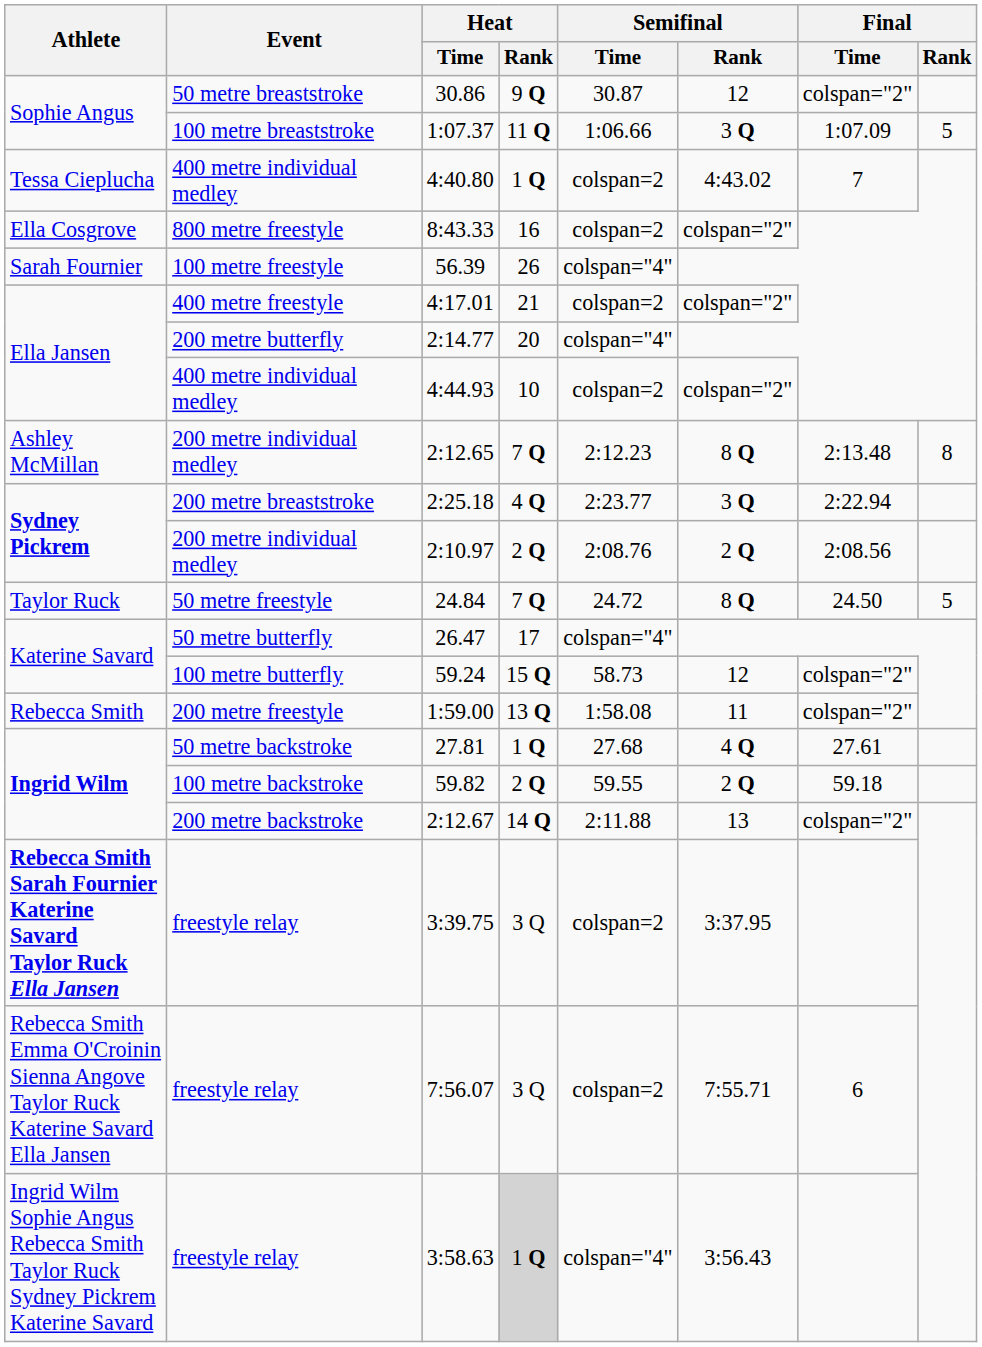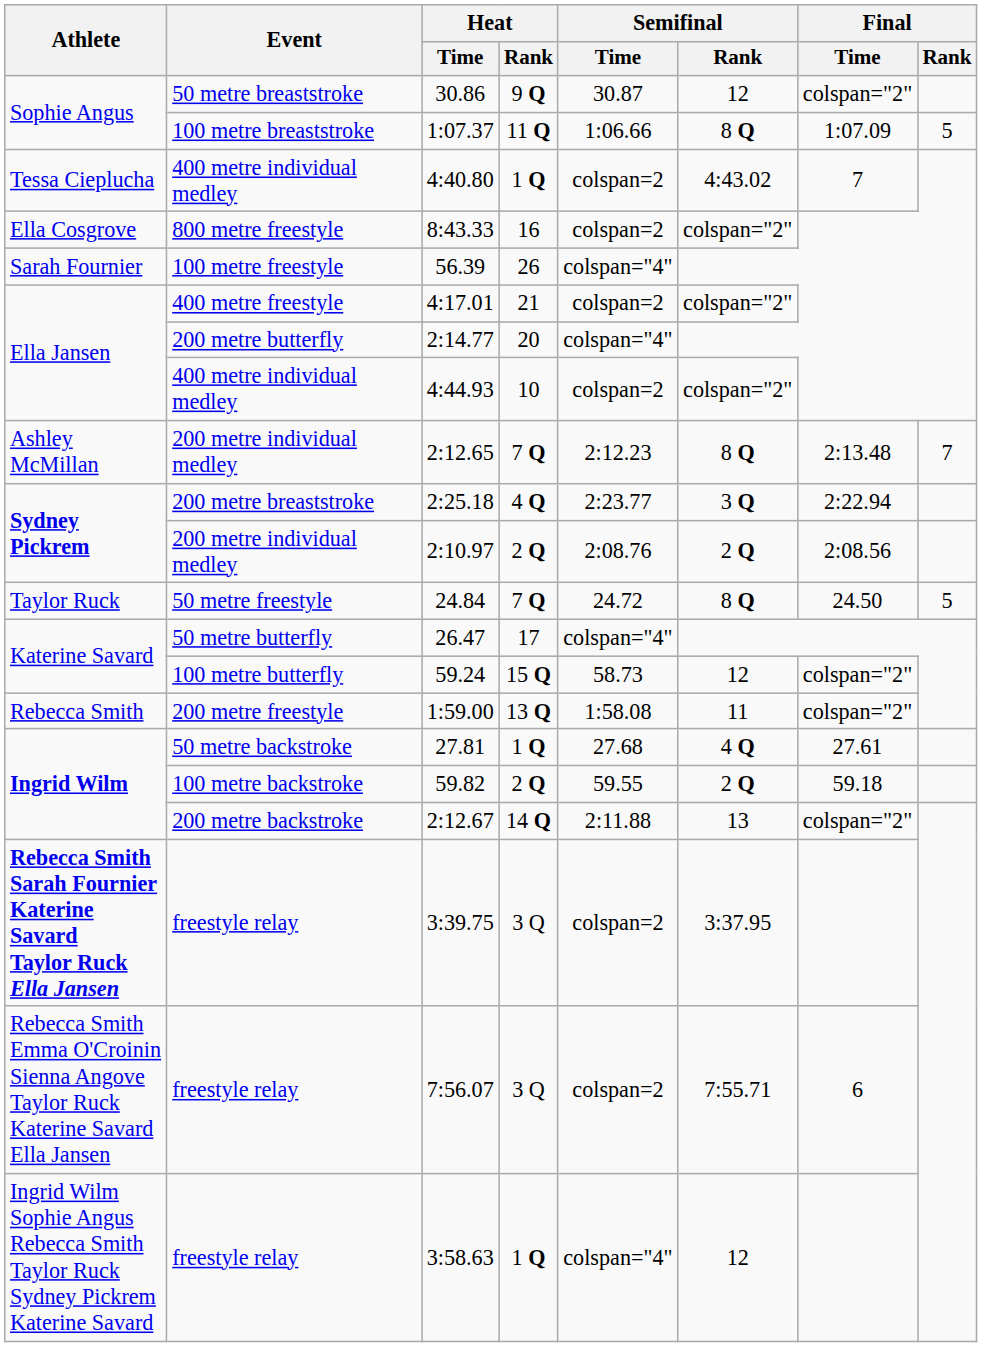1:07.37 | Semifinal / Rank: 3 Q -> 8 Q
2:12.65 | Final / Rank: 8 -> 7
3:58.63 | Heat / Rank: lightgrey background -> no background
3:58.63 | Semifinal / Rank: 3:56.43 -> 12
